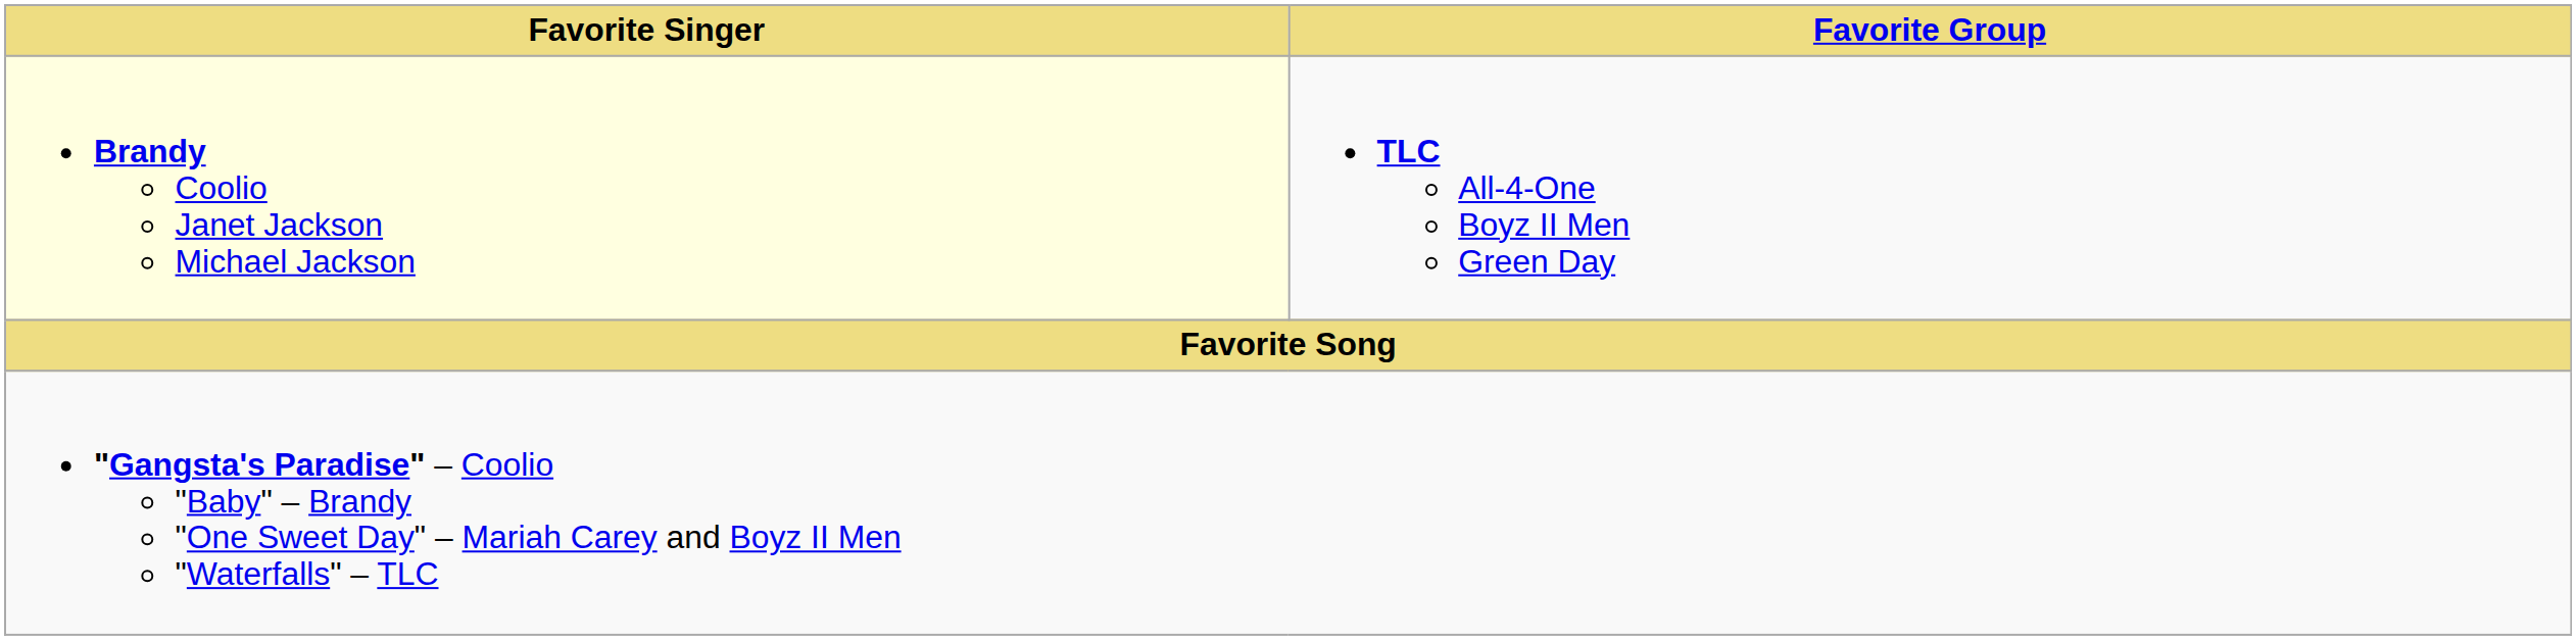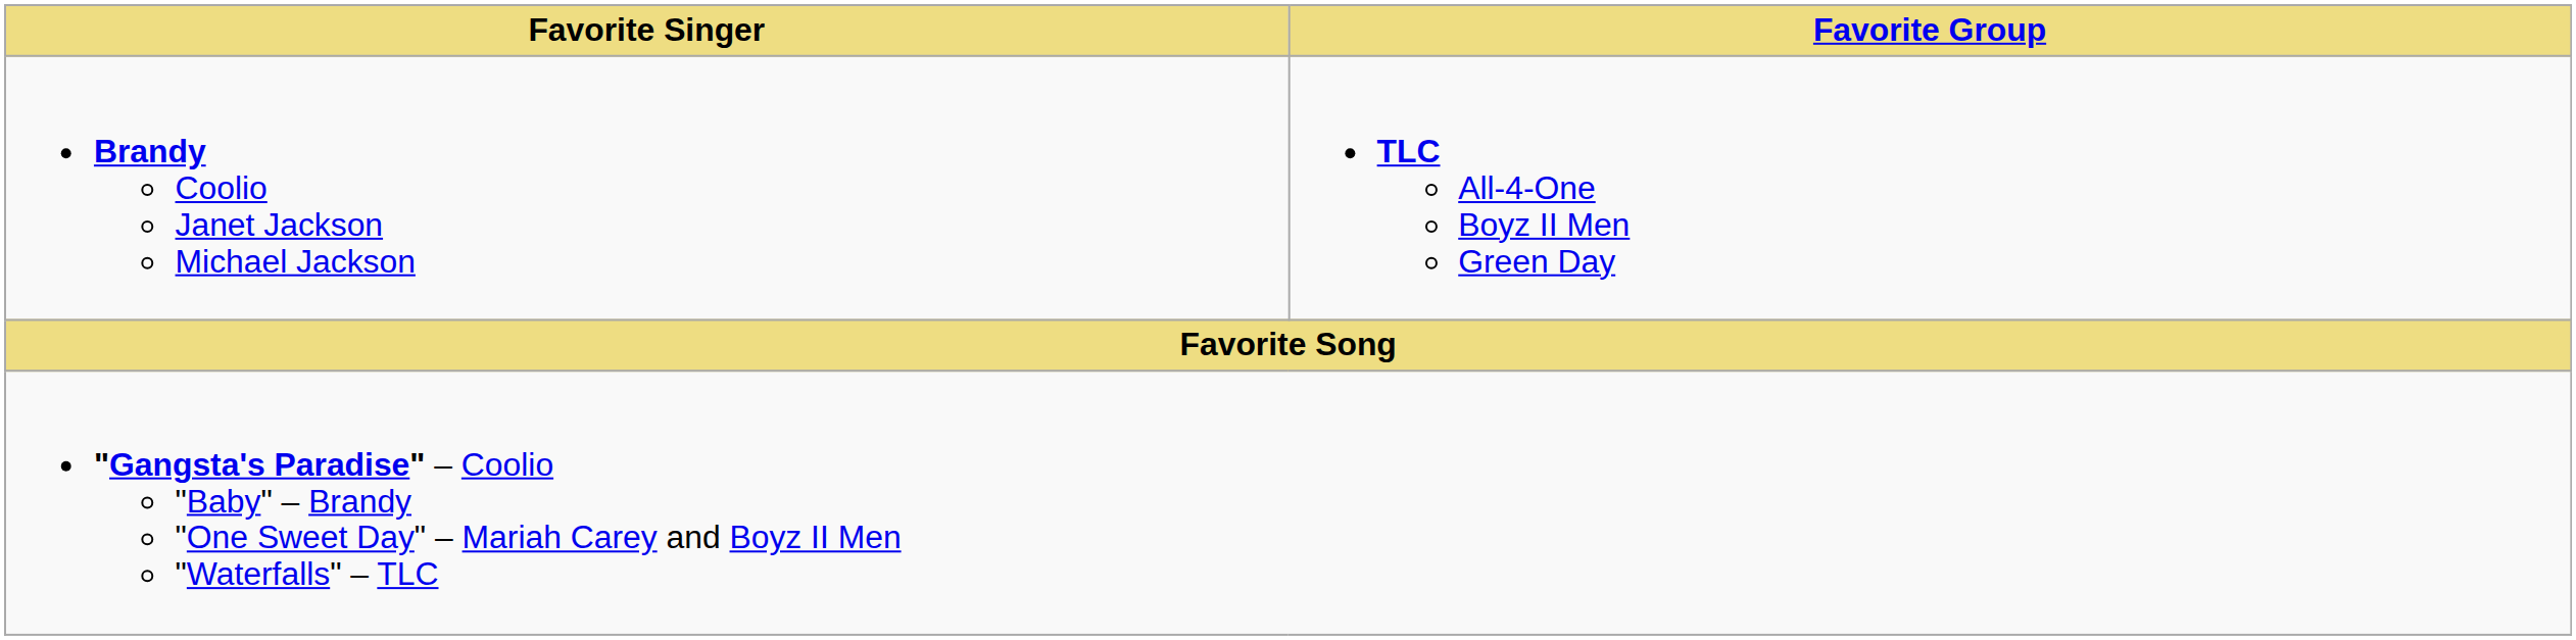row 2 | Favorite Singer: lightyellow background -> no background
